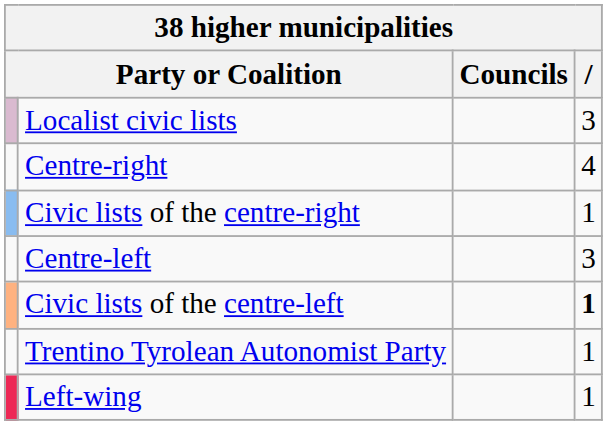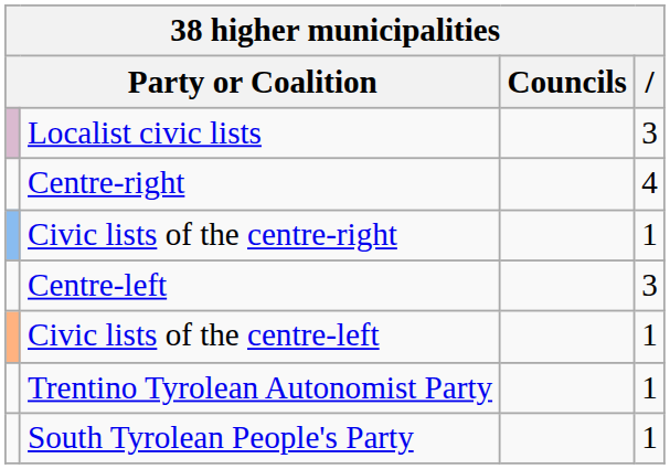Civic lists of the centre-left | column 4: bold -> normal
+ row: South Tyrolean People's Party | 1
- row: Left-wing | 1
